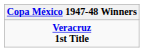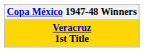row 2 | column 1: no background -> gold background
